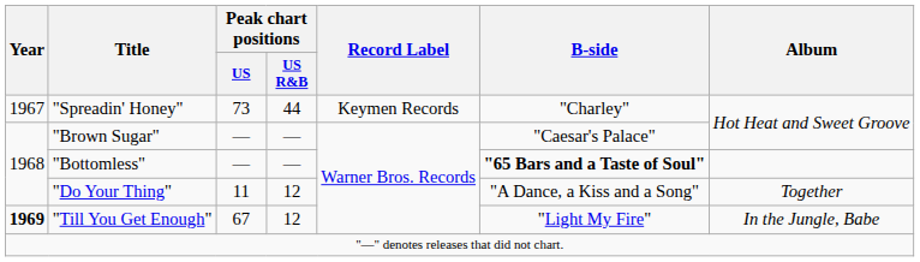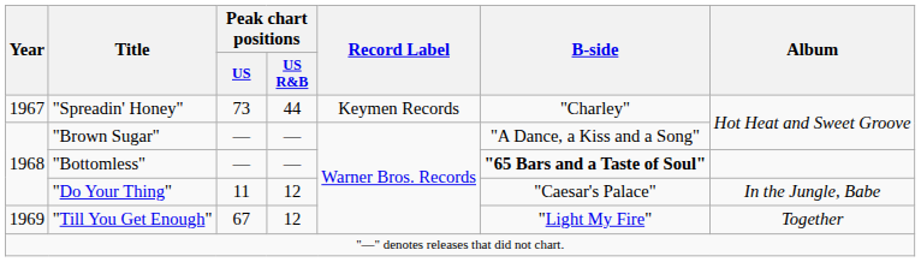"Brown Sugar" | B-side: "Caesar's Palace" -> "A Dance, a Kiss and a Song"
"Do Your Thing" | B-side: "A Dance, a Kiss and a Song" -> "Caesar's Palace"
"Do Your Thing" | Album: Together -> In the Jungle, Babe
"Till You Get Enough" | Year: bold -> normal
"Till You Get Enough" | Album: In the Jungle, Babe -> Together
